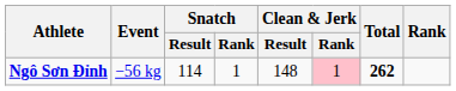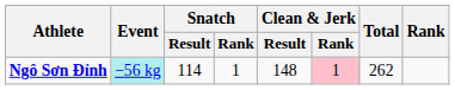Ngô Sơn Đỉnh | Event: no background -> paleturquoise background
Ngô Sơn Đỉnh | Total: bold -> normal
